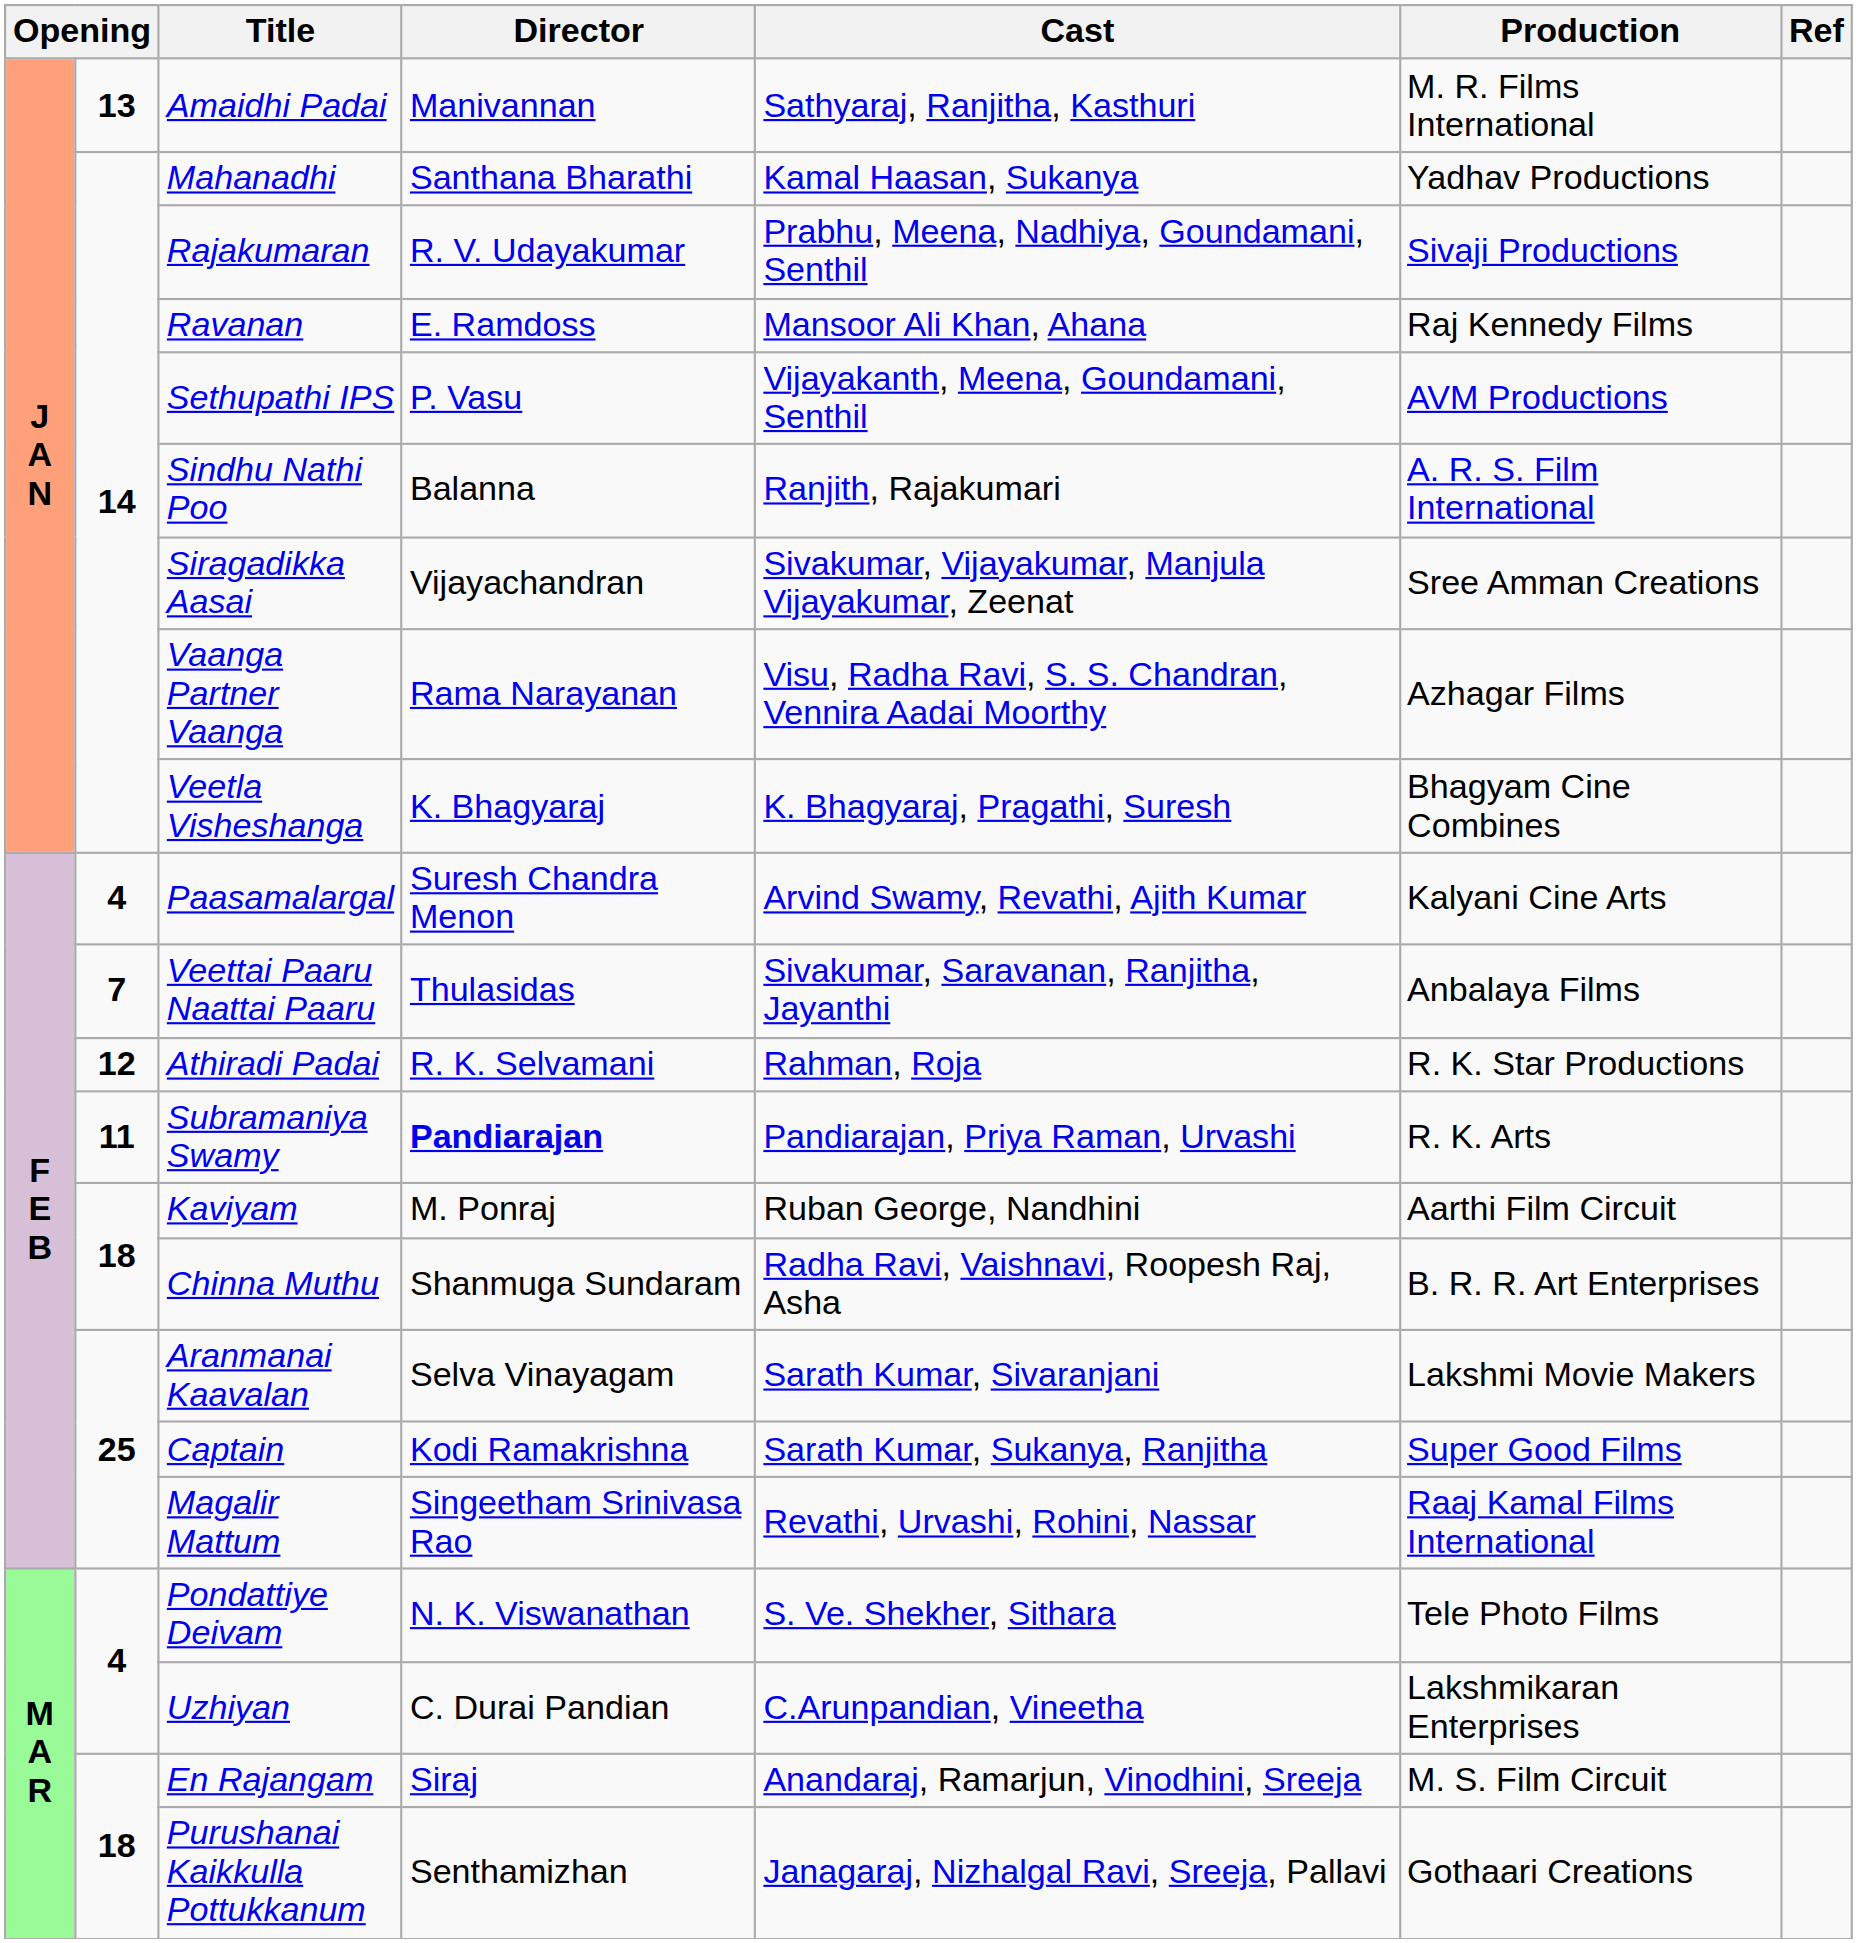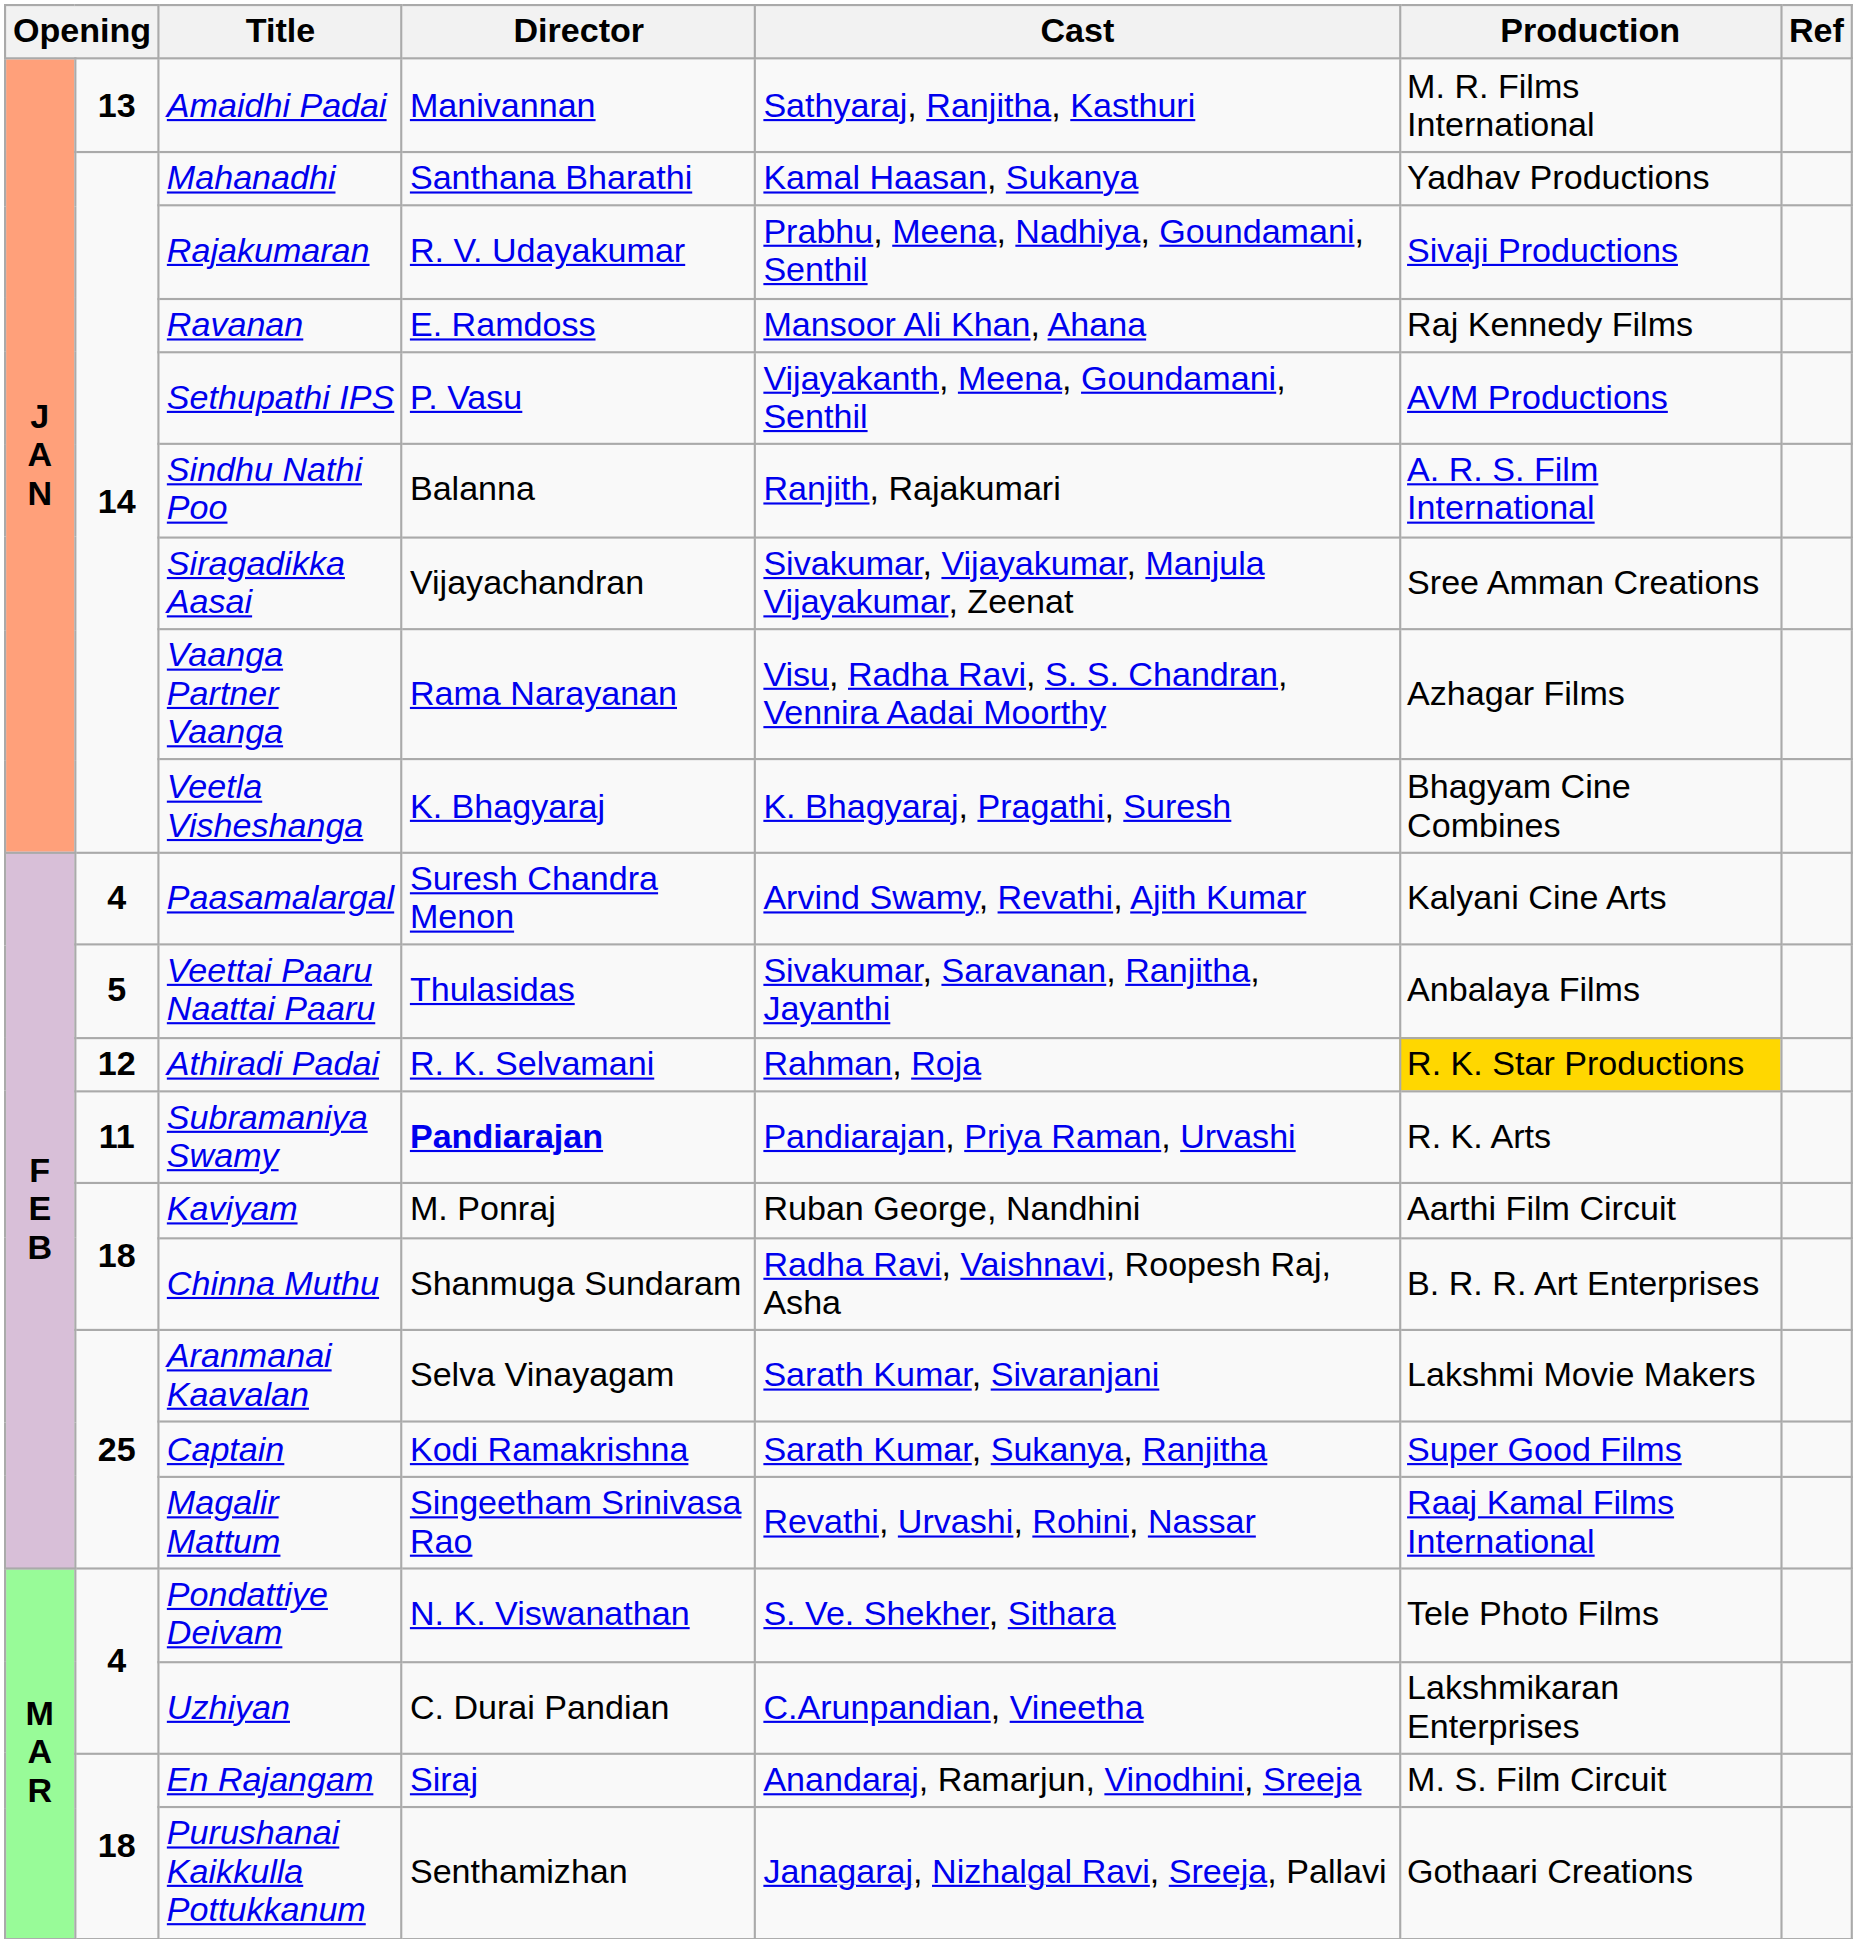Veettai Paaru Naattai Paaru | column 2: 7 -> 5
Athiradi Padai | Production: no background -> gold background
